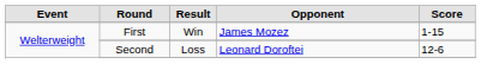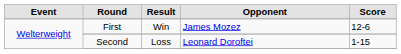First | Score: 1-15 -> 12-6
Second | Score: 12-6 -> 1-15
